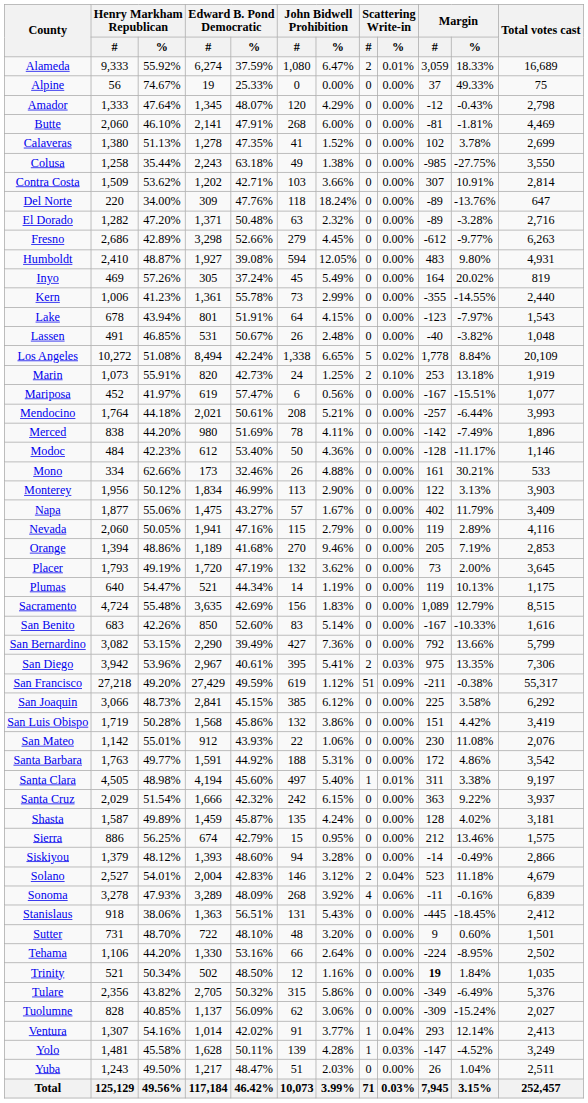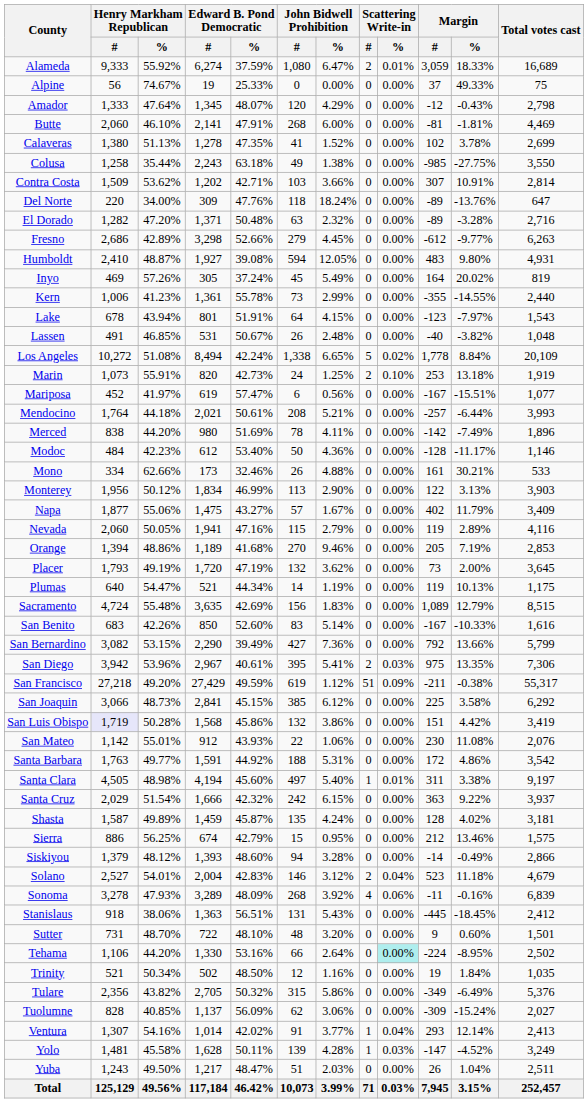San Luis Obispo | Henry Markham Republican / #: no background -> lavender background
Tehama | Scattering Write-in / %: no background -> paleturquoise background
Trinity | Margin / #: bold -> normal
